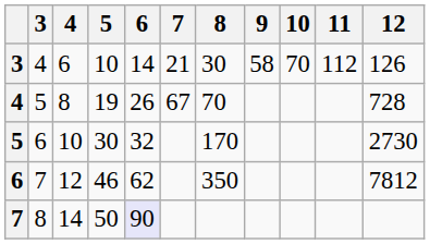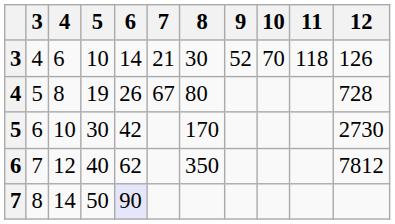row 2 | 9: 58 -> 52
row 2 | 11: 112 -> 118
row 3 | 8: 70 -> 80
row 4 | 6: 32 -> 42
row 5 | 5: 46 -> 40
